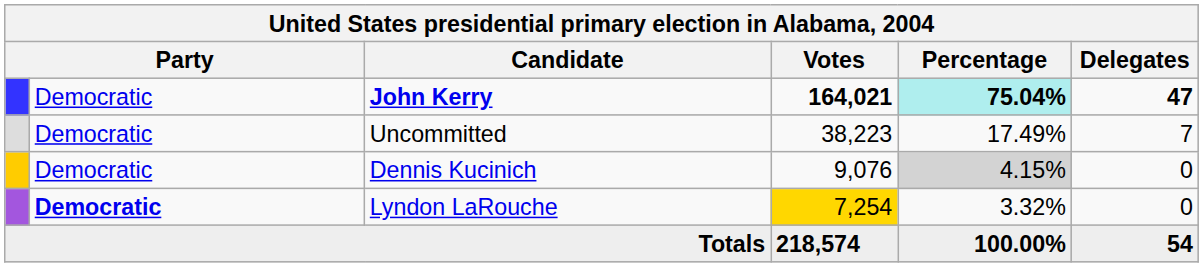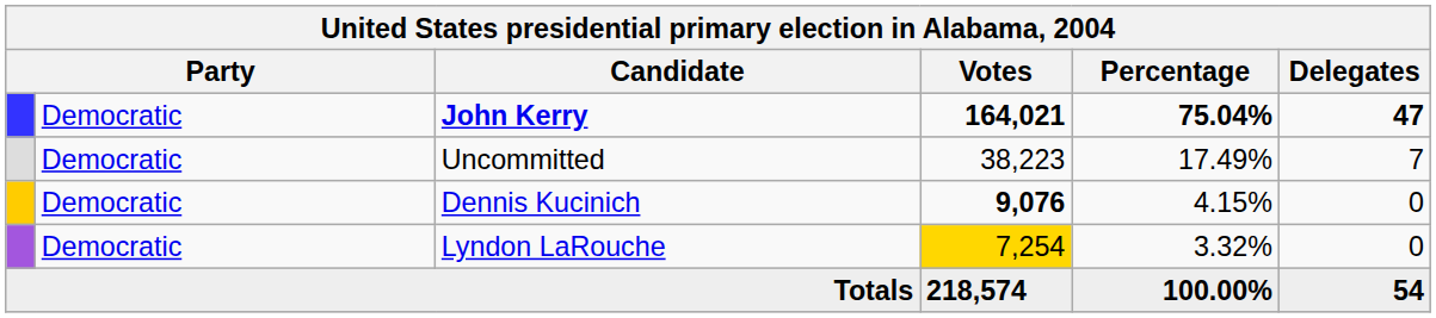John Kerry | Percentage: paleturquoise background -> no background
Dennis Kucinich | Votes: normal -> bold
Dennis Kucinich | Percentage: lightgrey background -> no background
Lyndon LaRouche | column 2: bold -> normal
